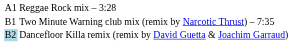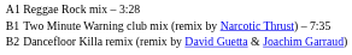row 3 | column 1: lightblue background -> no background
